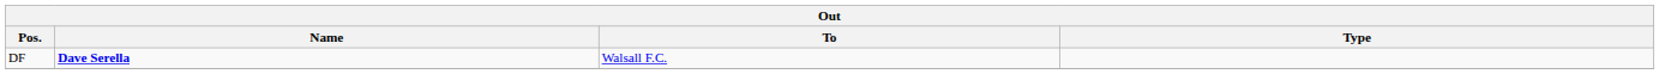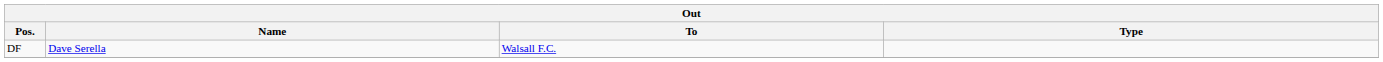DF | Name: bold -> normal
